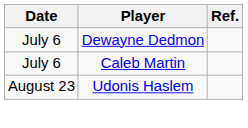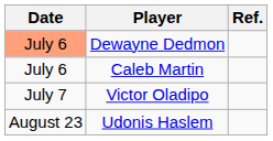Dewayne Dedmon | Date: no background -> lightsalmon background
+ row: July 7 | Victor Oladipo
